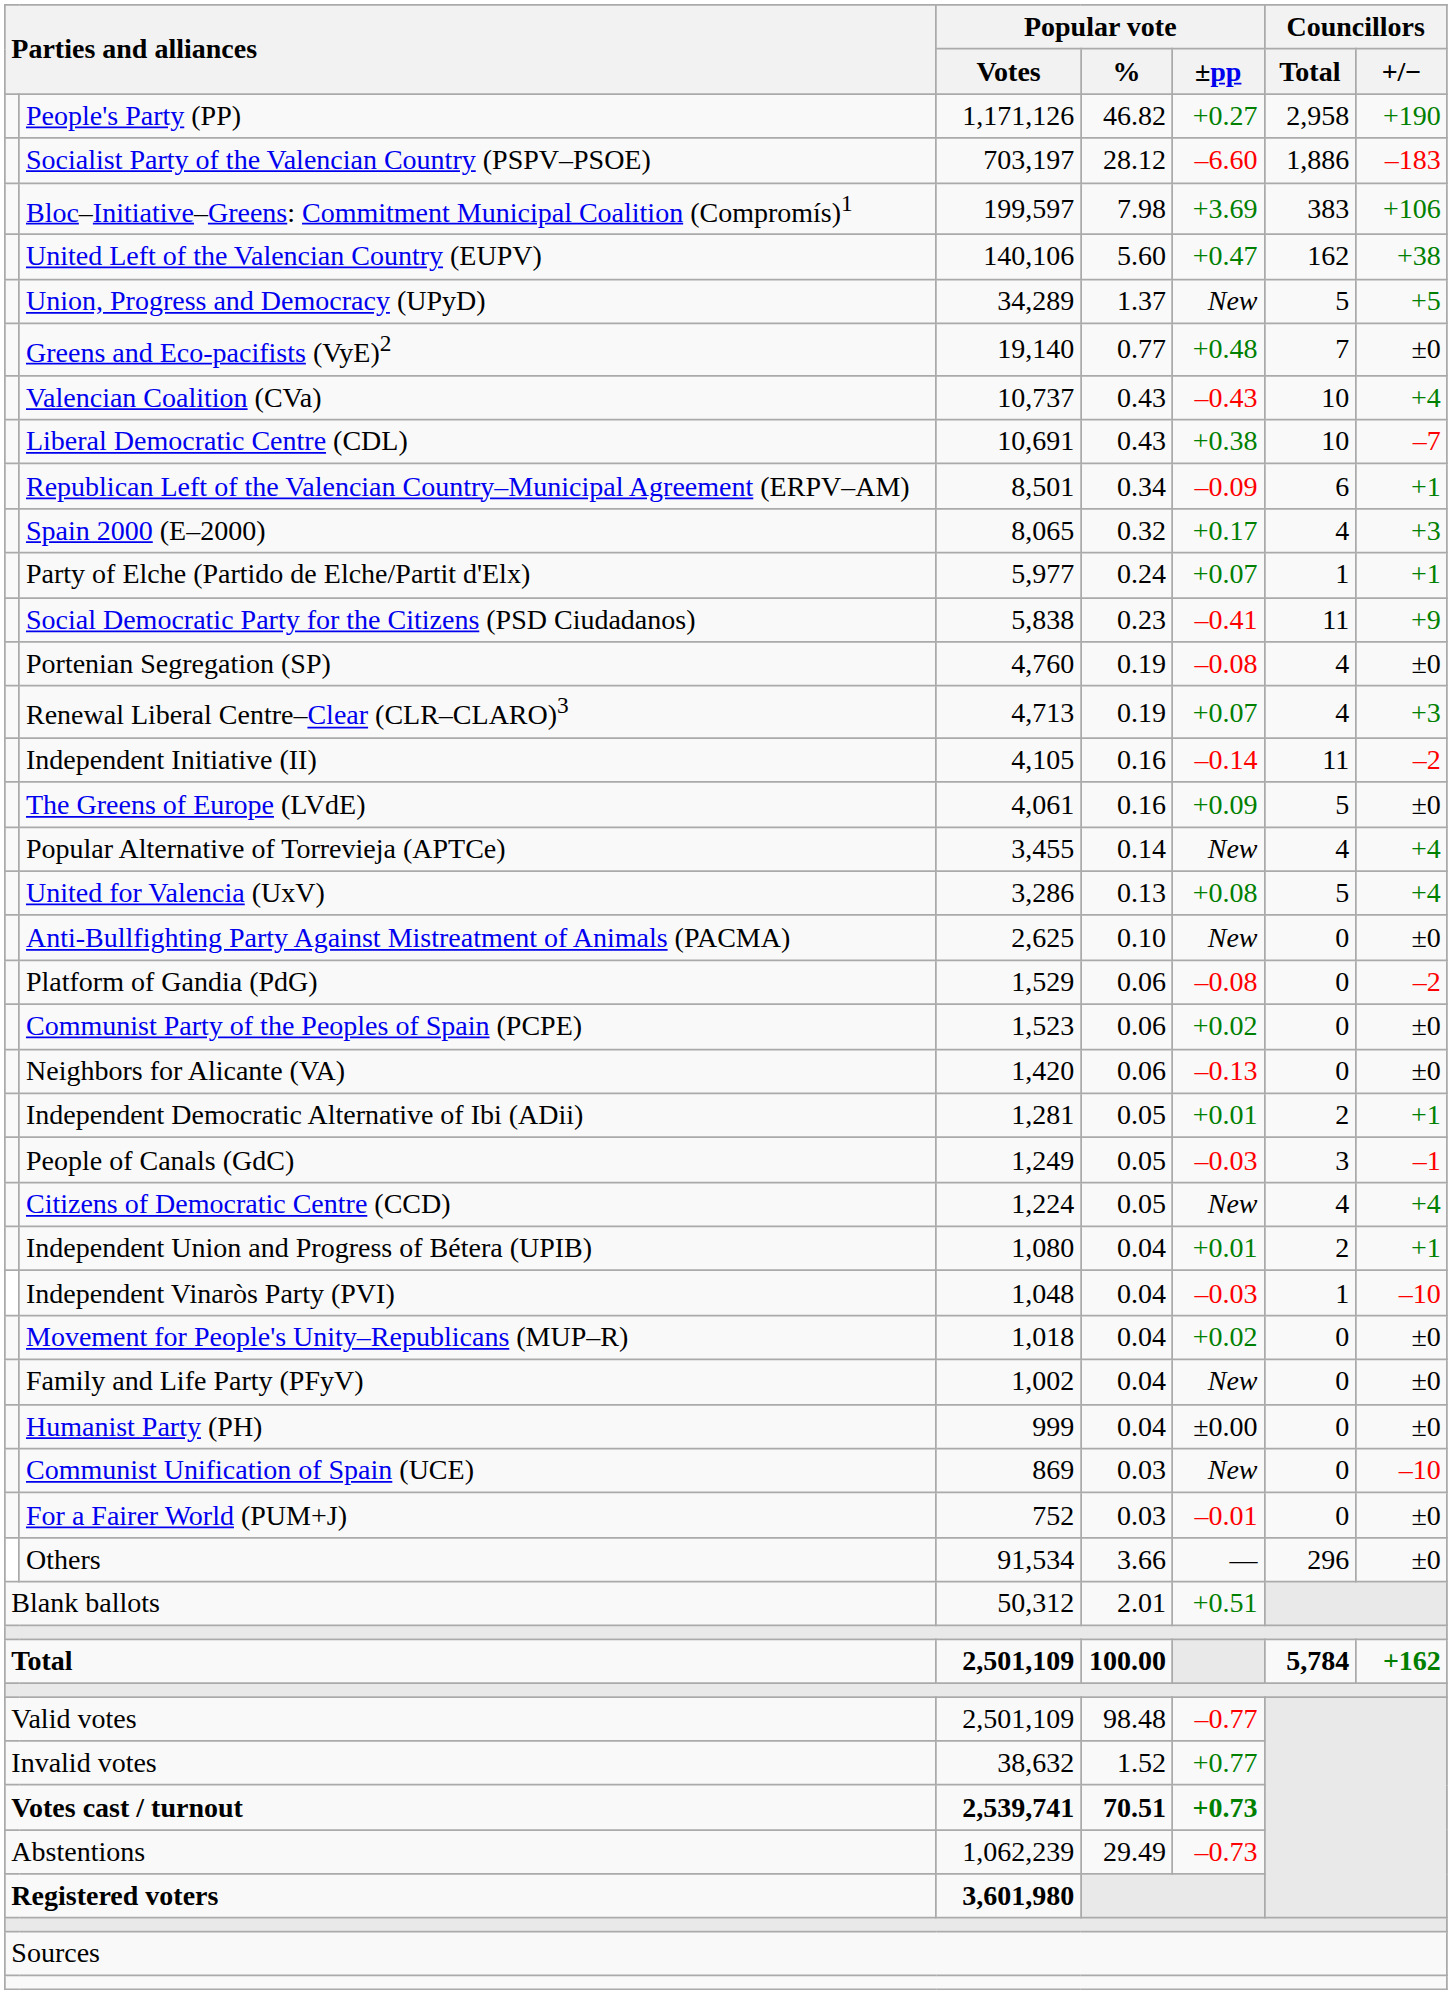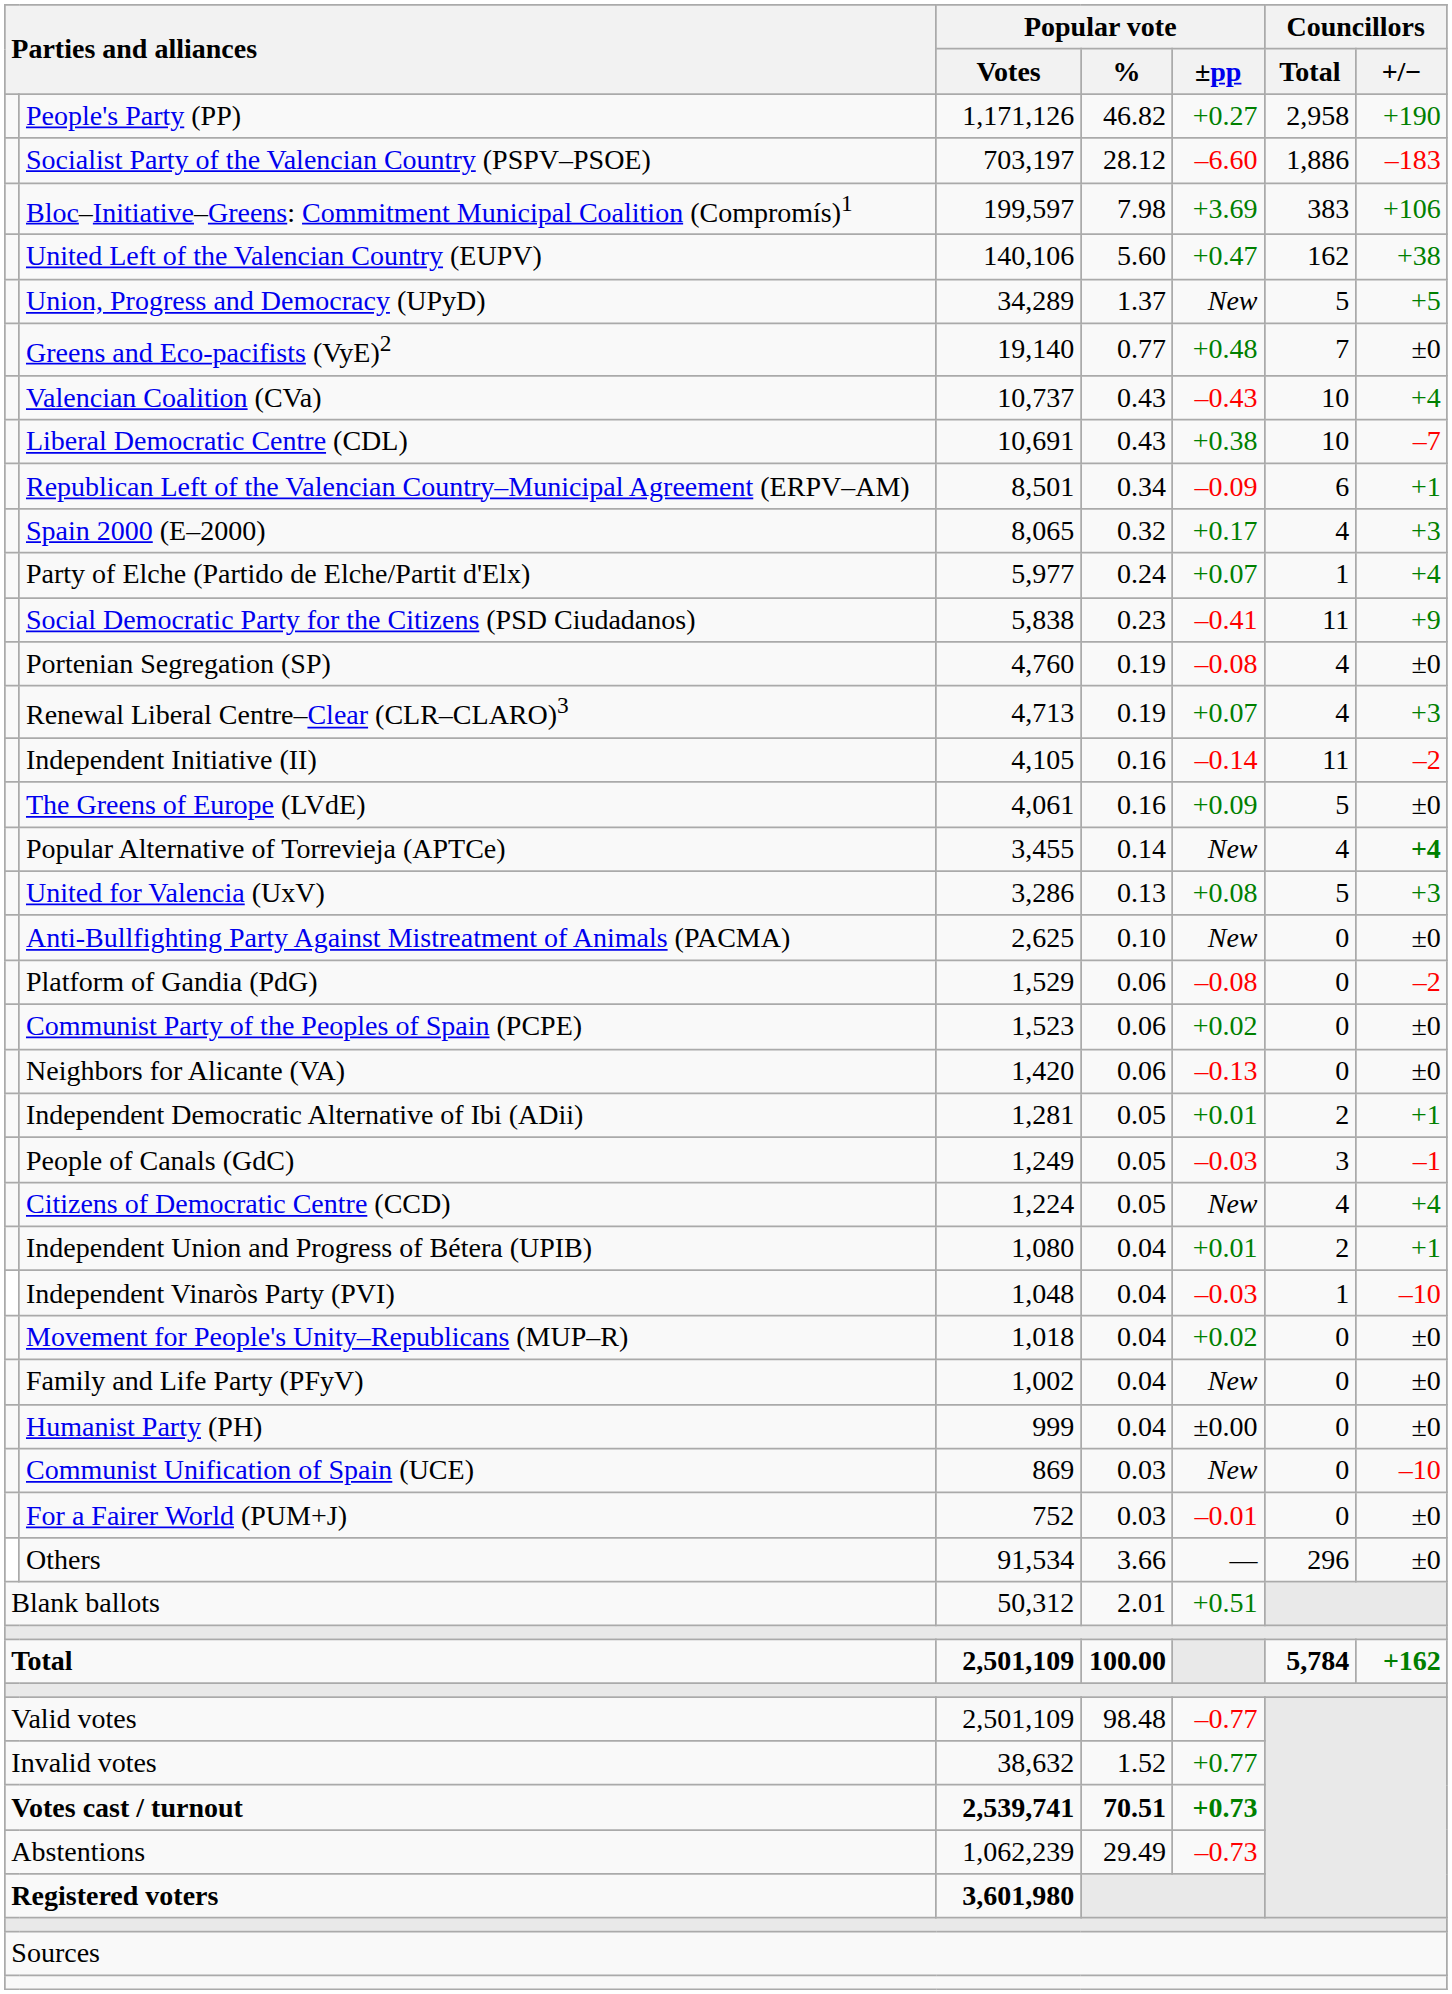Party of Elche (Partido de Elche/Partit d'Elx) | Councillors / +/−: +1 -> +4
Popular Alternative of Torrevieja (APTCe) | Councillors / +/−: normal -> bold
United for Valencia (UxV) | Councillors / +/−: +4 -> +3
